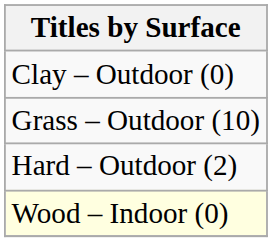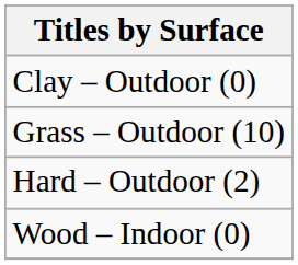row 5 | column 1: lightyellow background -> no background
